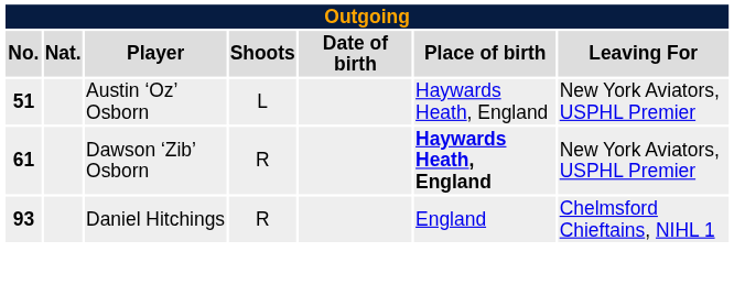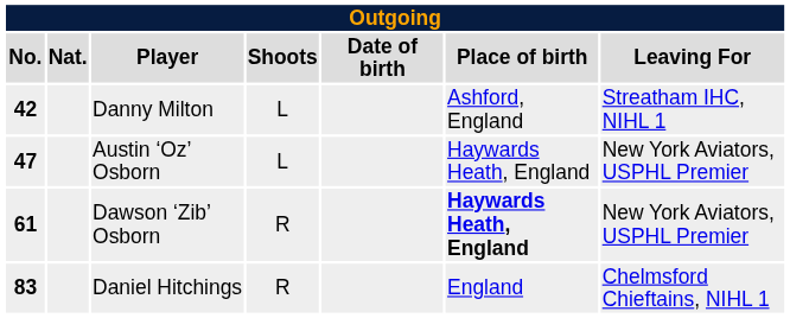+ row: 42 | Danny Milton | L | Ashford, England | Streatham IHC, NIHL 1
Austin ‘Oz’ Osborn | No.: 51 -> 47
Daniel Hitchings | No.: 93 -> 83
